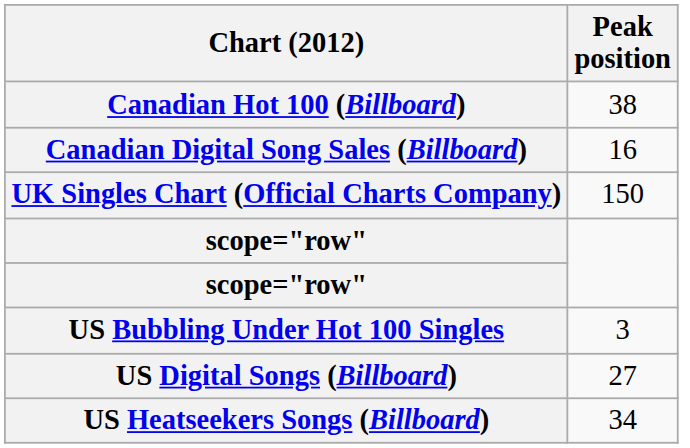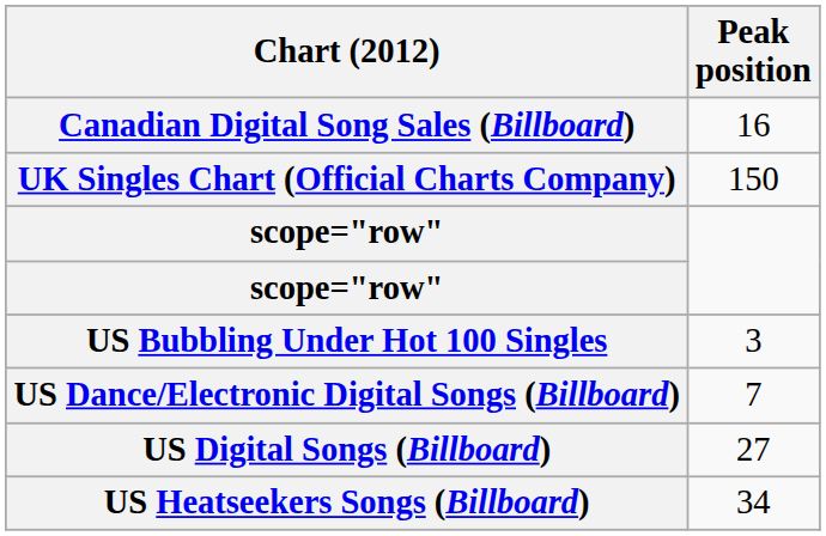- row: Canadian Hot 100 (Billboard) | 38
+ row: US Dance/Electronic Digital Songs (Billboard) | 7
